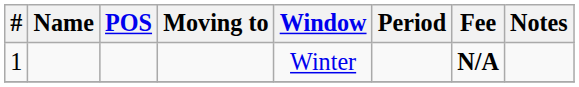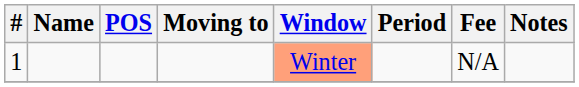1 | Window: no background -> lightsalmon background
1 | Fee: bold -> normal
